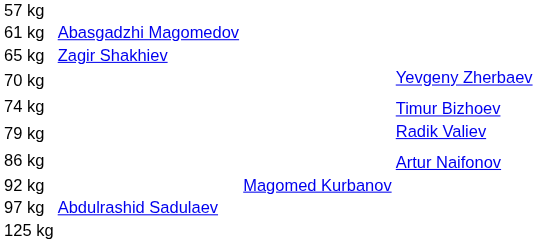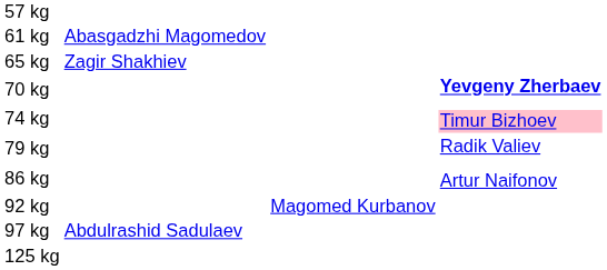70 kg / Yevgeny Zherbaev | column 4: normal -> bold
74 kg / Timur Bizhoev | column 4: no background -> pink background
